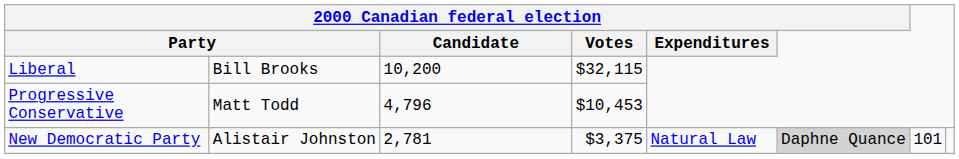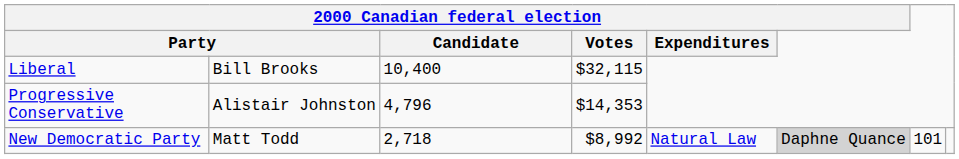Liberal | 2000 Canadian federal election / Candidate: 10,200 -> 10,400
Progressive Conservative | column 2: Matt Todd -> Alistair Johnston
Progressive Conservative | 2000 Canadian federal election / Votes: $10,453 -> $14,353
New Democratic Party | column 2: Alistair Johnston -> Matt Todd
New Democratic Party | 2000 Canadian federal election / Candidate: 2,781 -> 2,718
New Democratic Party | 2000 Canadian federal election / Votes: $3,375 -> $8,992
